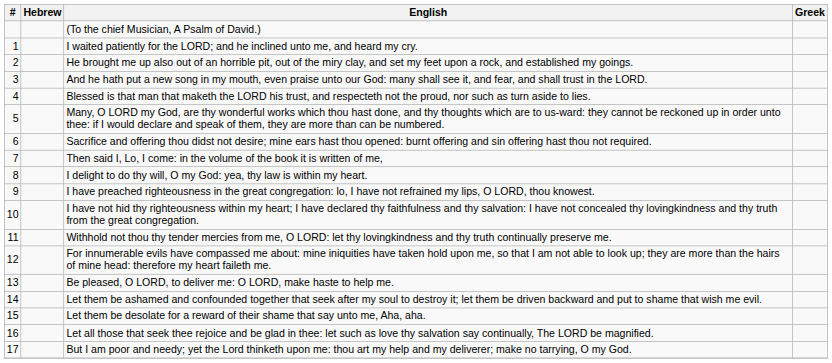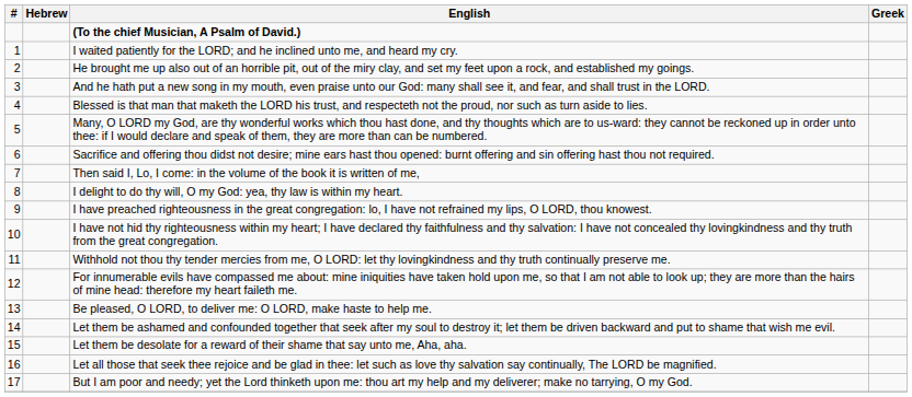(To the chief Musician, A Psalm of David.) | English: normal -> bold
